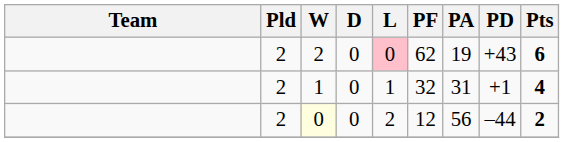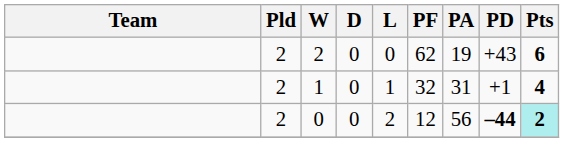row 2 | L: pink background -> no background
row 4 | W: lightyellow background -> no background
row 4 | PD: normal -> bold
row 4 | Pts: no background -> paleturquoise background
